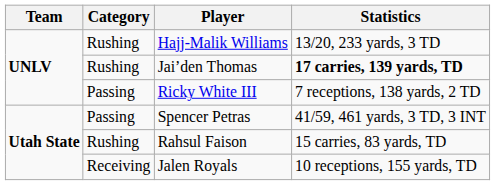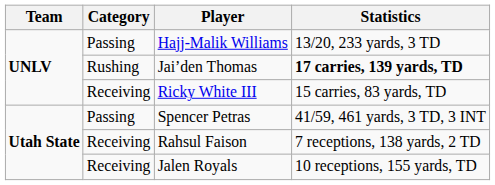Hajj-Malik Williams | Category: Rushing -> Passing
Ricky White III | Category: Passing -> Receiving
Ricky White III | Statistics: 7 receptions, 138 yards, 2 TD -> 15 carries, 83 yards, TD
Rahsul Faison | Category: Rushing -> Receiving
Rahsul Faison | Statistics: 15 carries, 83 yards, TD -> 7 receptions, 138 yards, 2 TD
